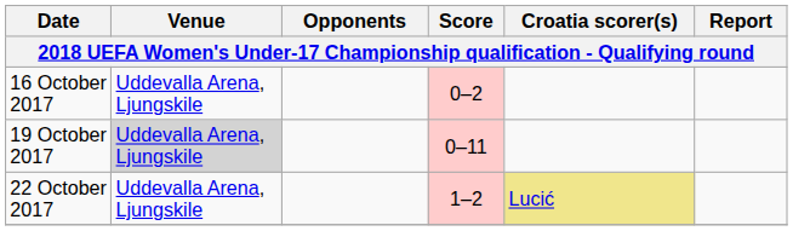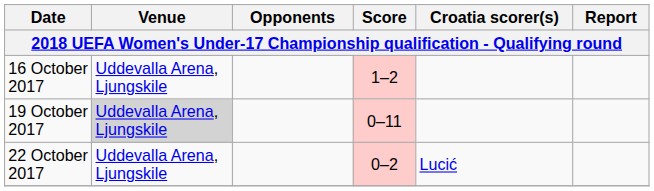16 October 2017 | Score: 0–2 -> 1–2
22 October 2017 | Score: 1–2 -> 0–2
22 October 2017 | Croatia scorer(s): khaki background -> no background
